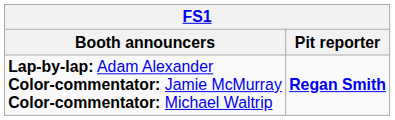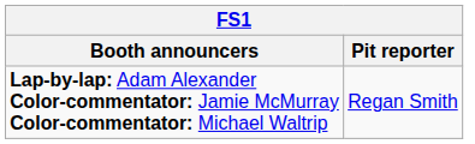row 3 | Pit reporter: bold -> normal
